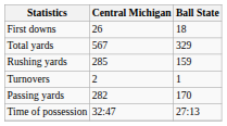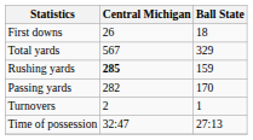Rushing yards | Central Michigan: normal -> bold
rows swapped: Passing yards <-> Turnovers
